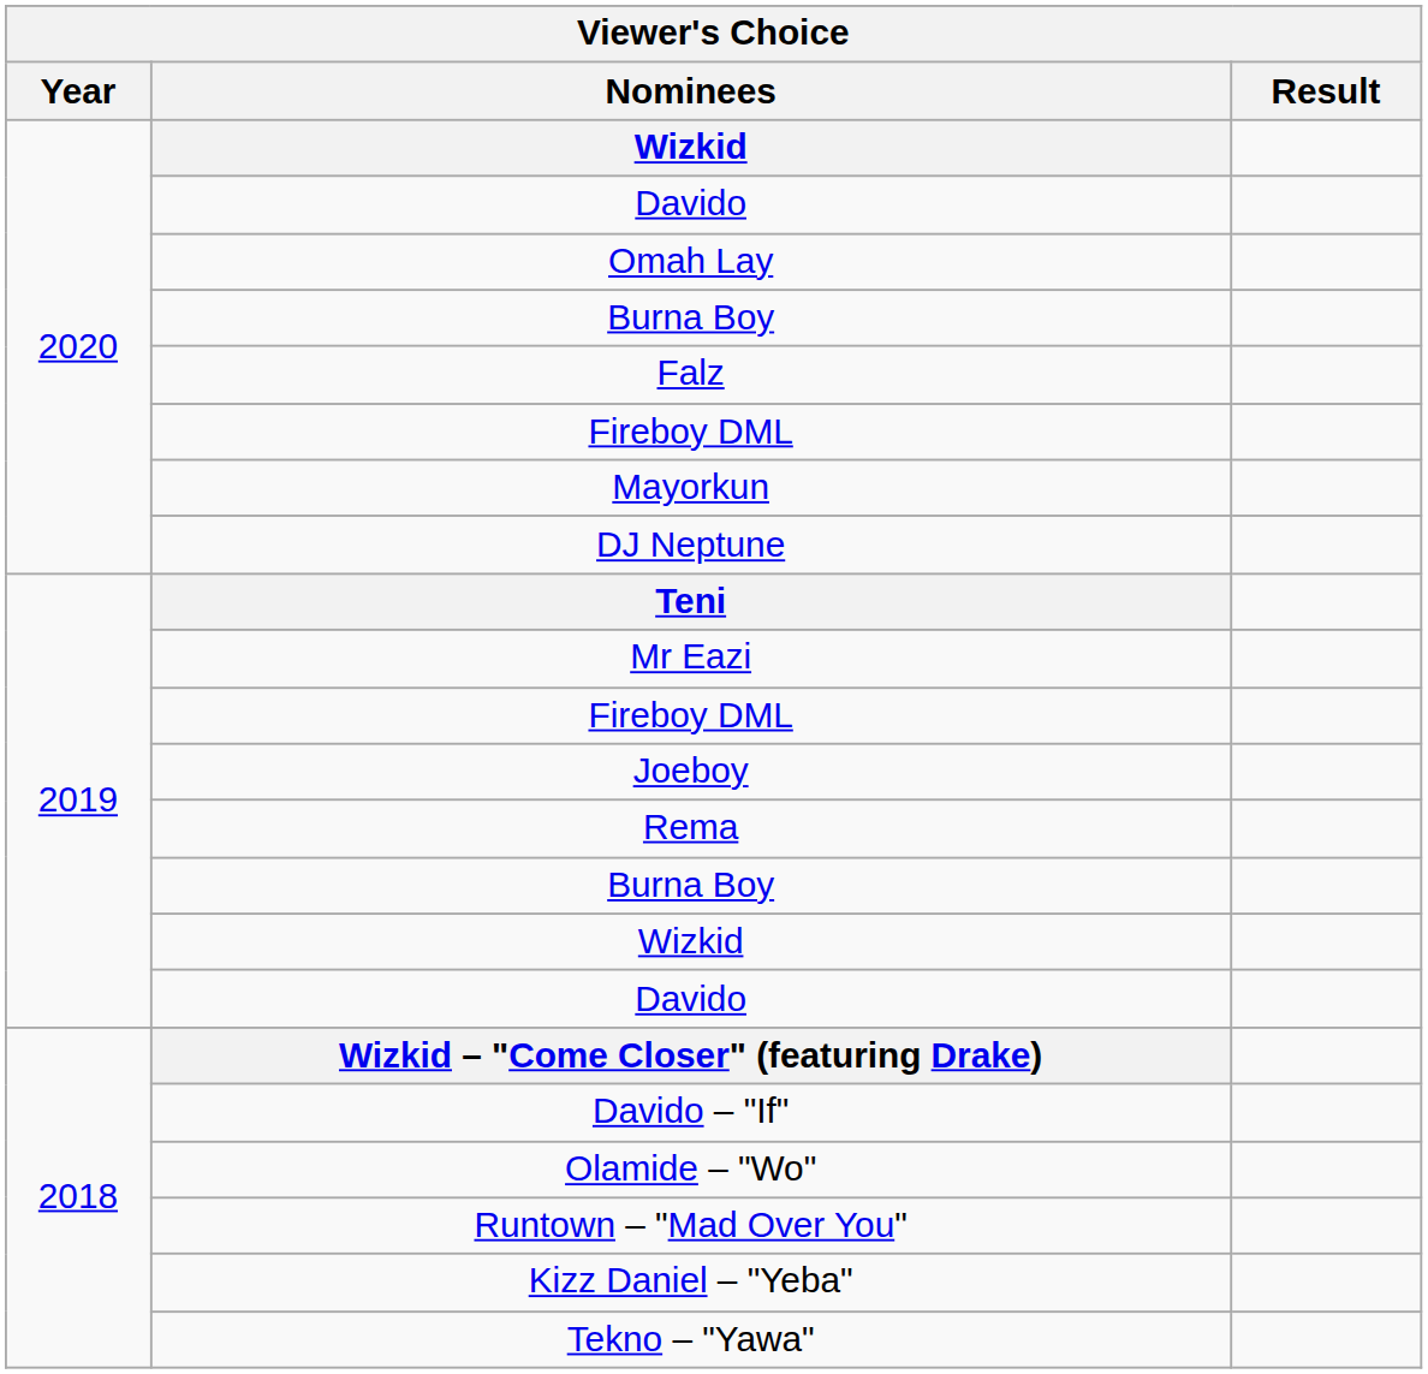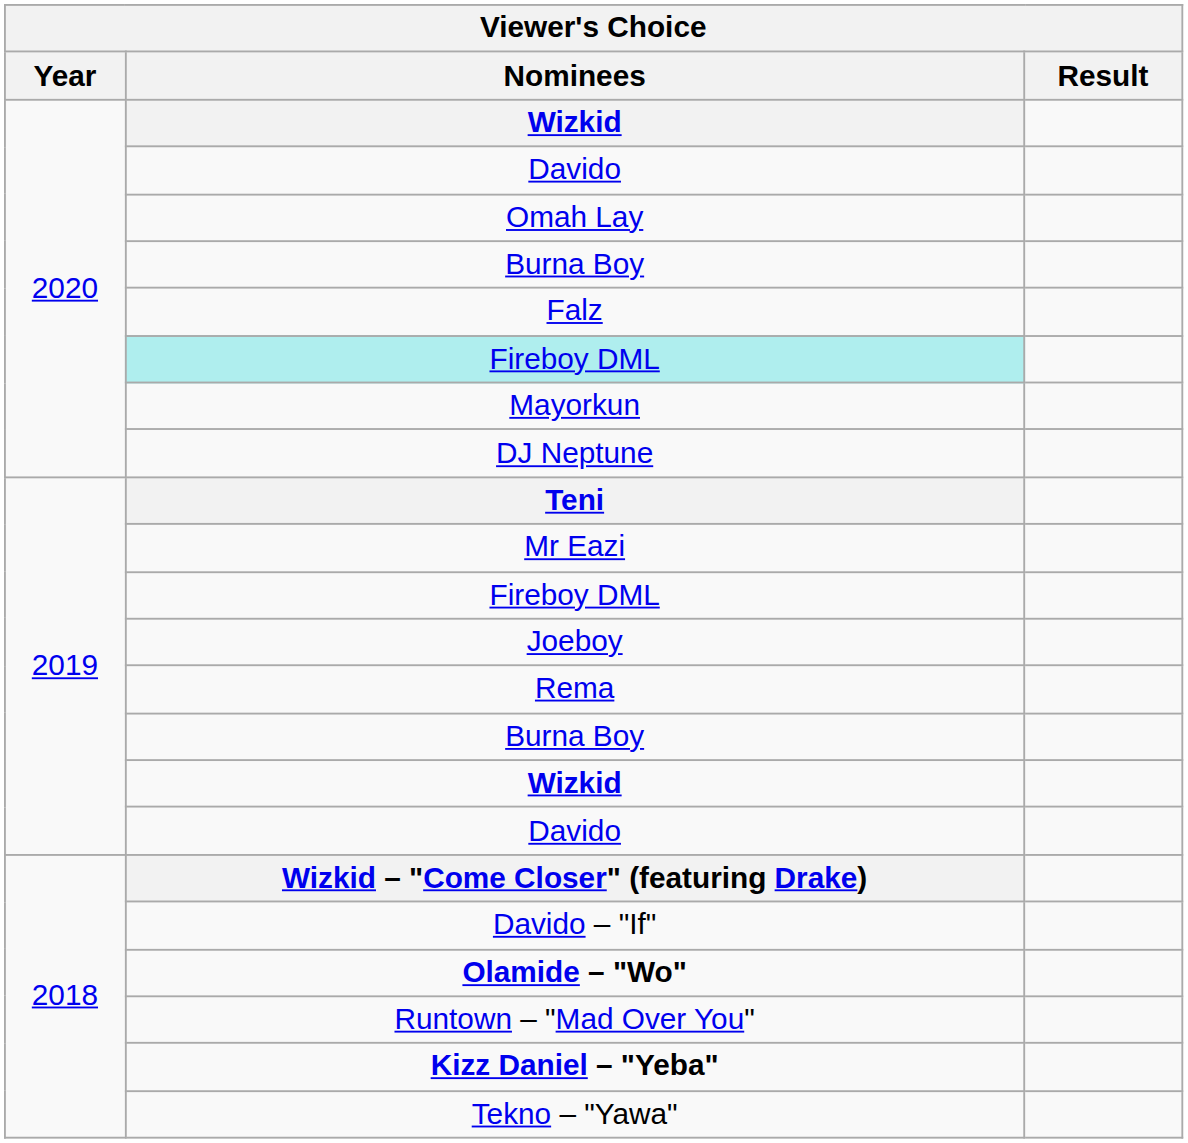2020 / Fireboy DML | Nominees: no background -> paleturquoise background
2019 / Wizkid | Nominees: normal -> bold
Olamide – "Wo" | Nominees: normal -> bold
Kizz Daniel – "Yeba" | Nominees: normal -> bold
